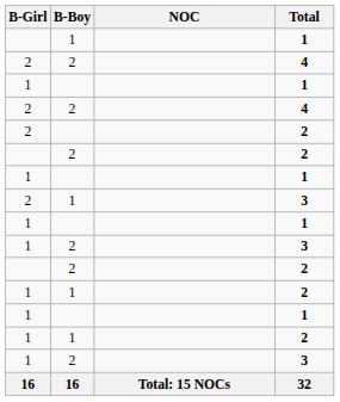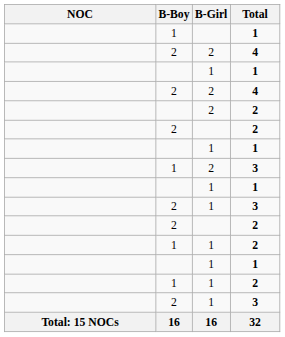columns swapped: NOC <-> B-Girl
